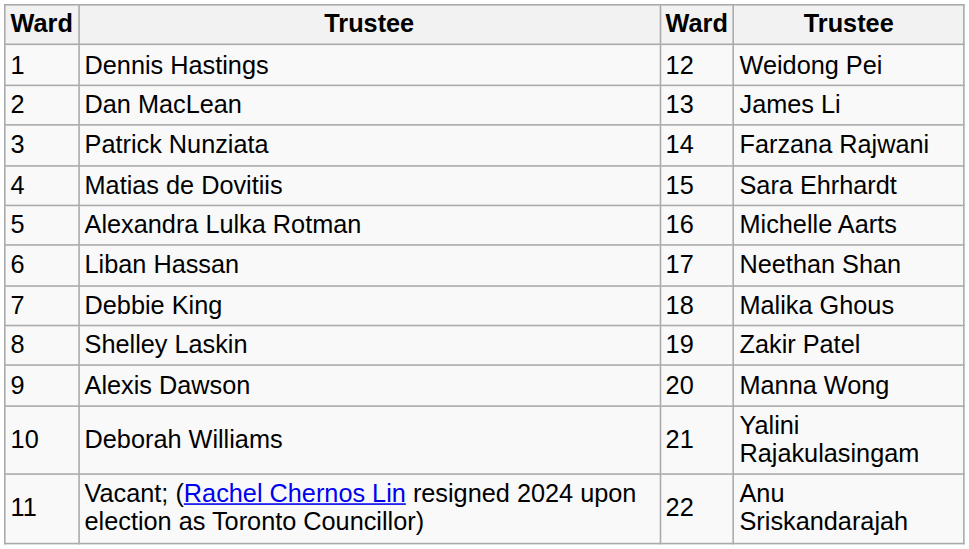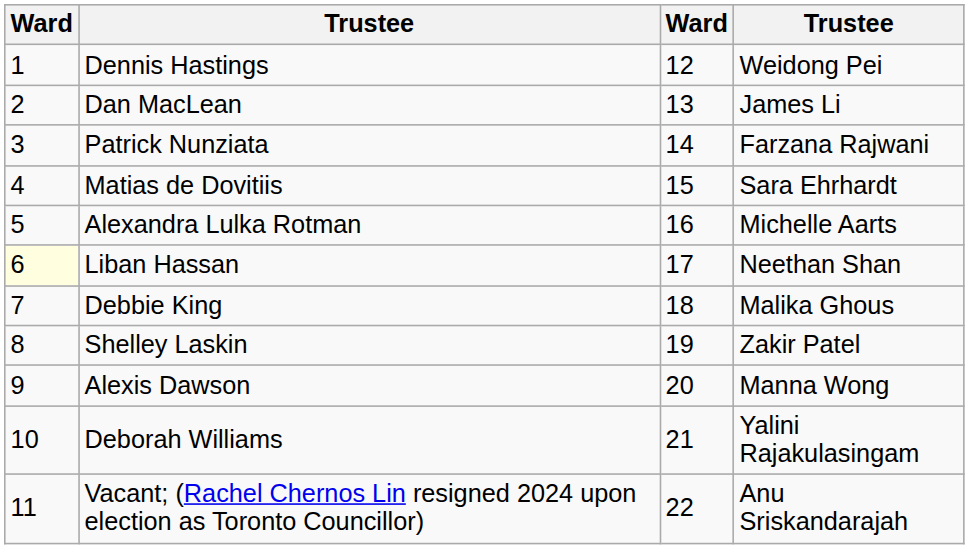Liban Hassan | column 1: no background -> lightyellow background
